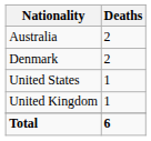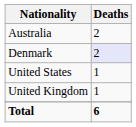Denmark | Deaths: no background -> lavender background
